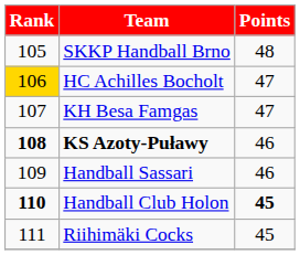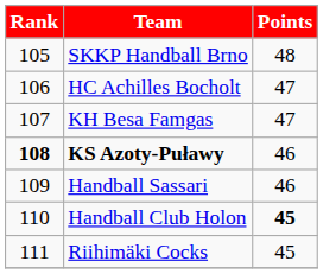HC Achilles Bocholt | Rank: gold background -> no background
Handball Club Holon | Rank: bold -> normal
